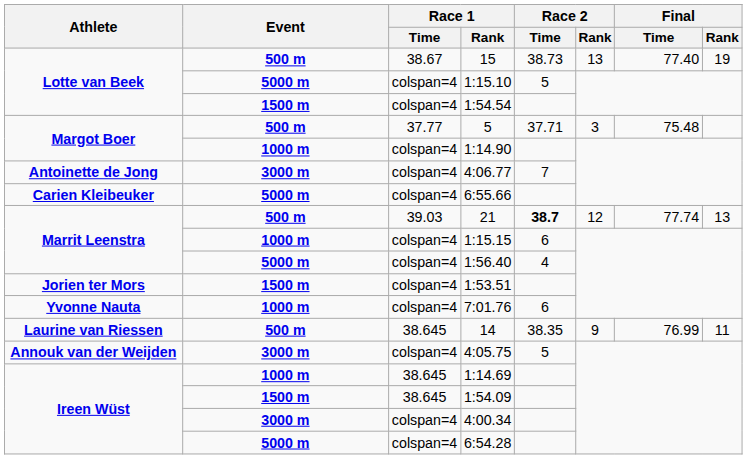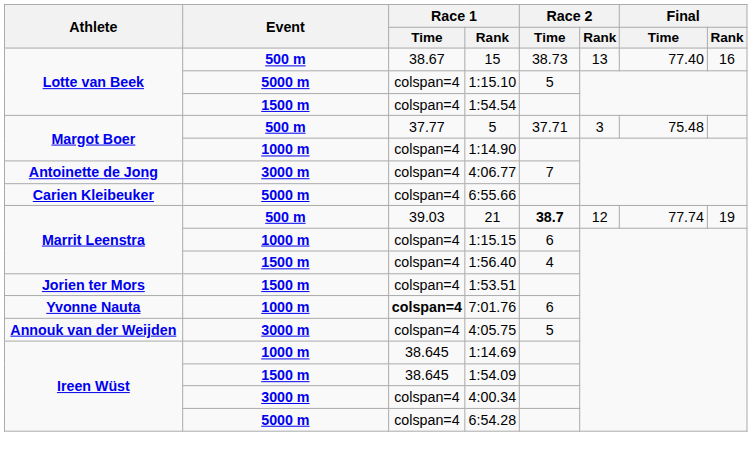15 | Final / Rank: 19 -> 16
21 | Final / Rank: 13 -> 19
1:56.40 | Event: 5000 m -> 1500 m
7:01.76 | Race 1 / Time: normal -> bold
- row: Laurine van Riessen | 500 m | 38.645 | 14 | 38.35 | 9 | 76.99 | 11
